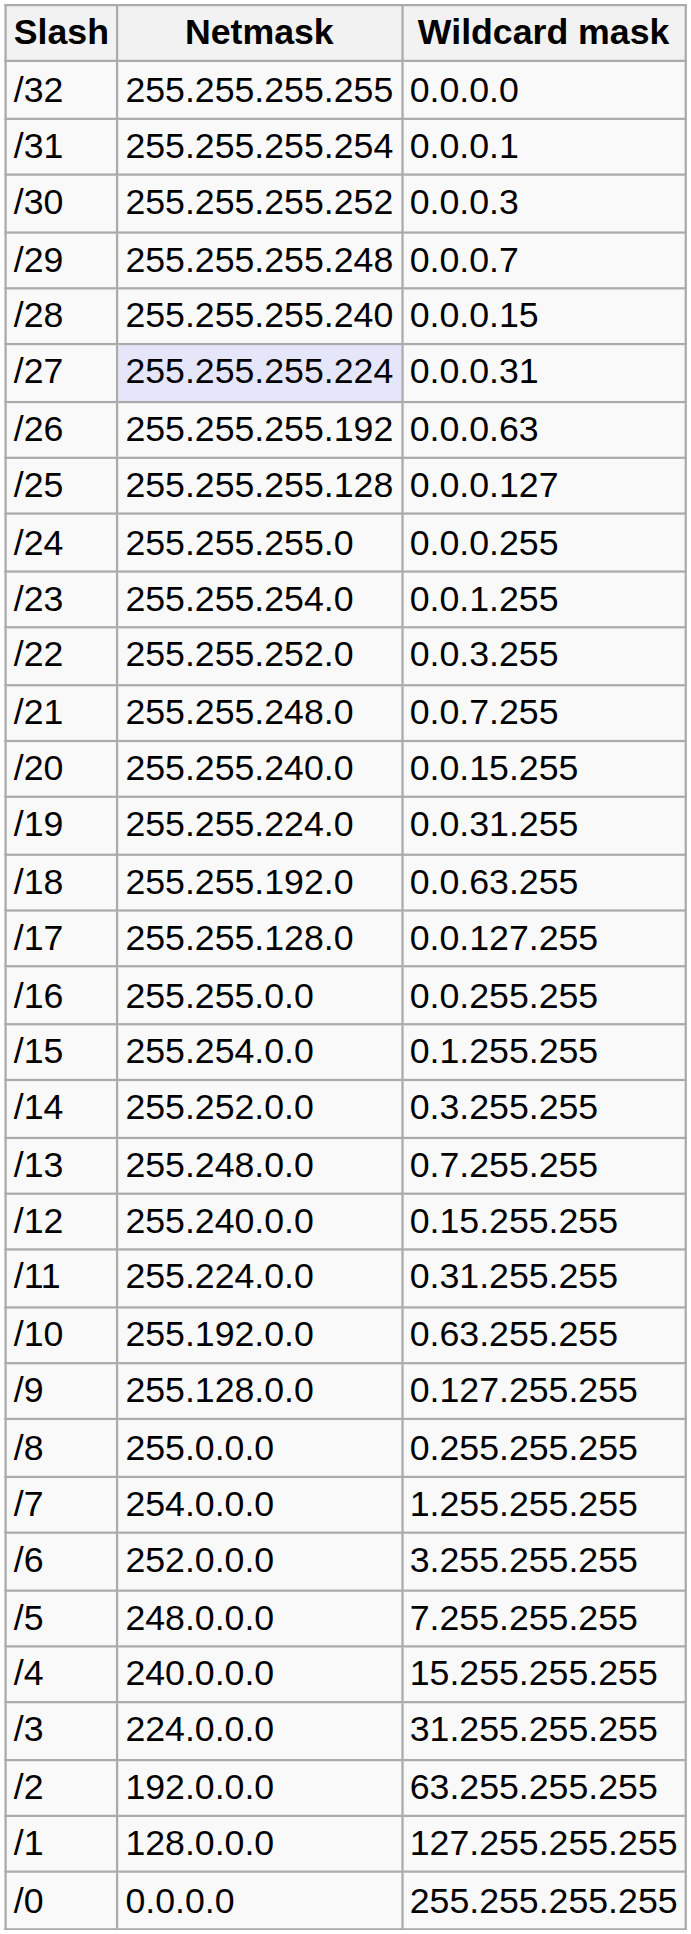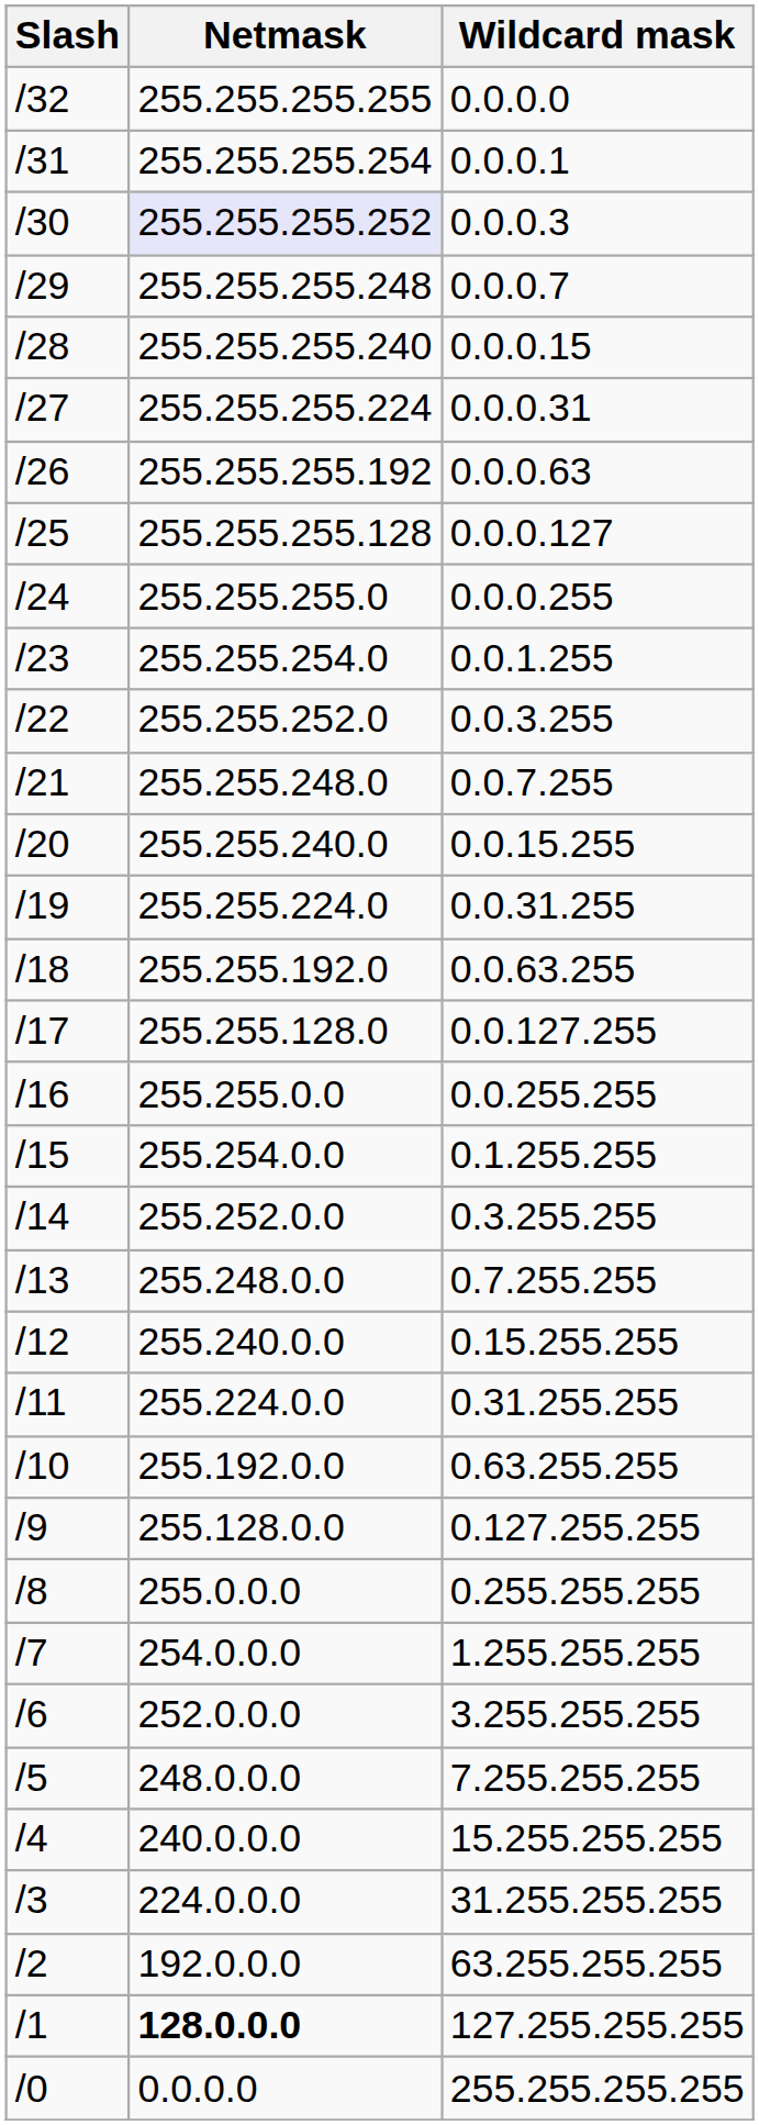/30 | Netmask: no background -> lavender background
/27 | Netmask: lavender background -> no background
/1 | Netmask: normal -> bold
